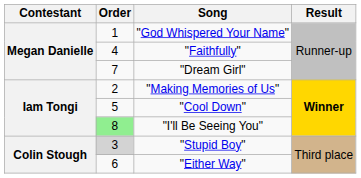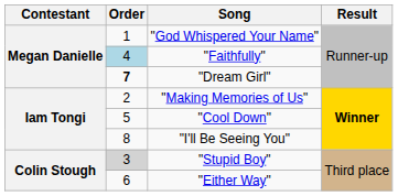"Faithfully" | Order: no background -> lightblue background
"Dream Girl" | Order: normal -> bold
"I'll Be Seeing You" | Order: lightgreen background -> no background
